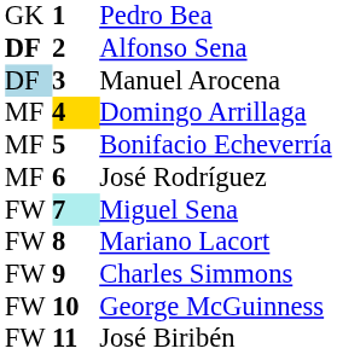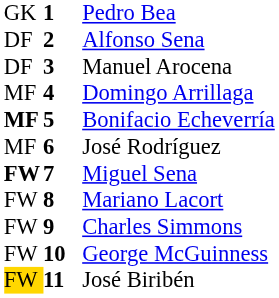Alfonso Sena | column 1: bold -> normal
Manuel Arocena | column 1: lightblue background -> no background
Domingo Arrillaga | column 2: gold background -> no background
Bonifacio Echeverría | column 1: normal -> bold
Miguel Sena | column 1: normal -> bold
Miguel Sena | column 2: paleturquoise background -> no background
José Biribén | column 1: no background -> gold background
